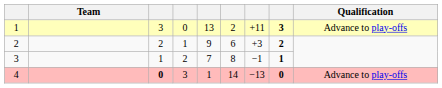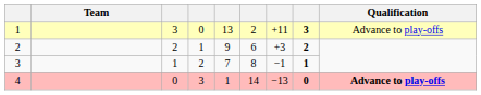4 | column 3: bold -> normal
4 | Qualification: normal -> bold
